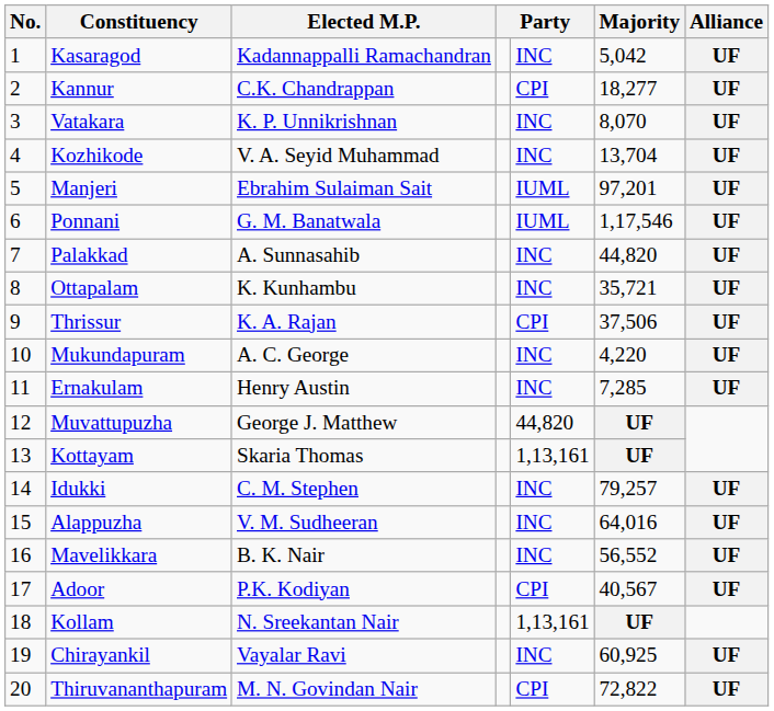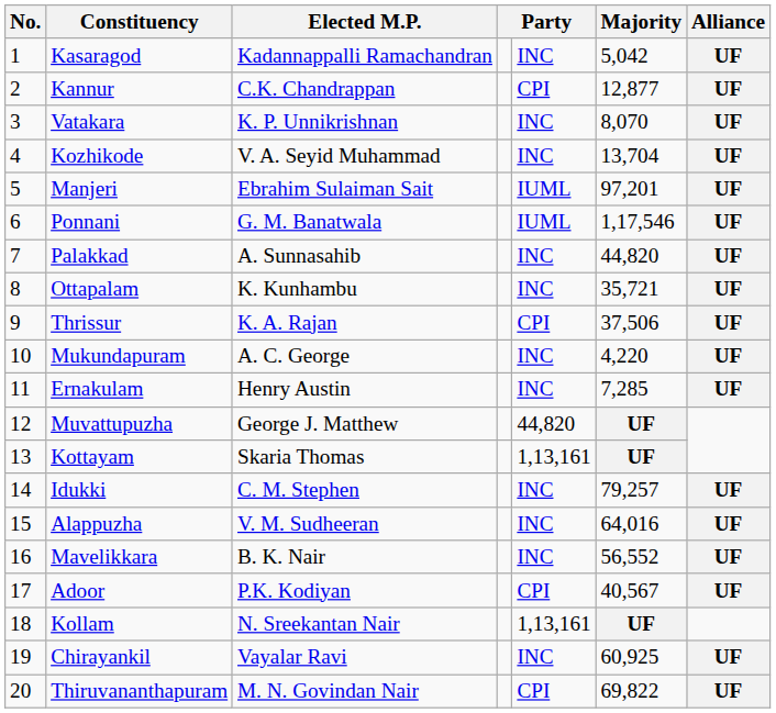Kannur | Majority: 18,277 -> 12,877
Thiruvananthapuram | Majority: 72,822 -> 69,822
